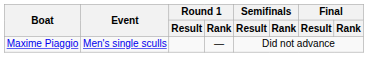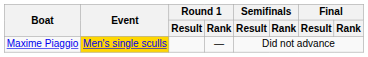Maxime Piaggio | Event: no background -> gold background
